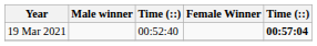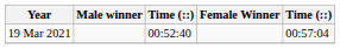19 Mar 2021 | column 5: bold -> normal
